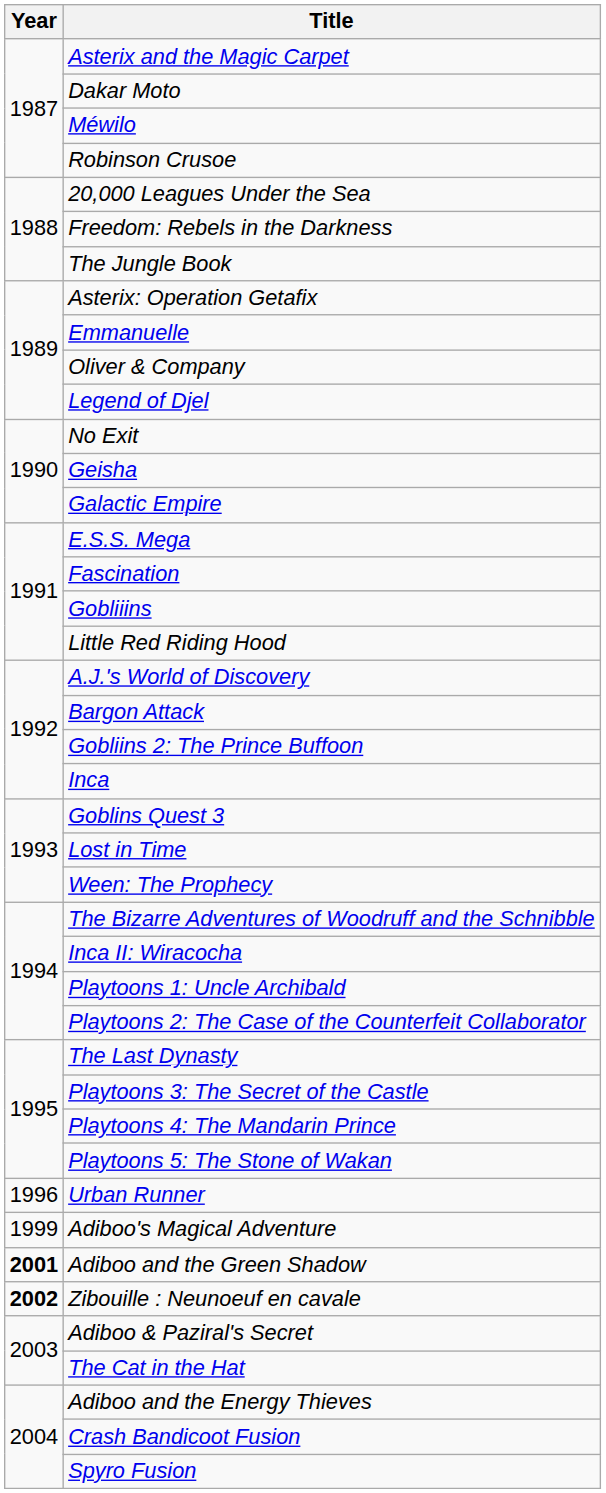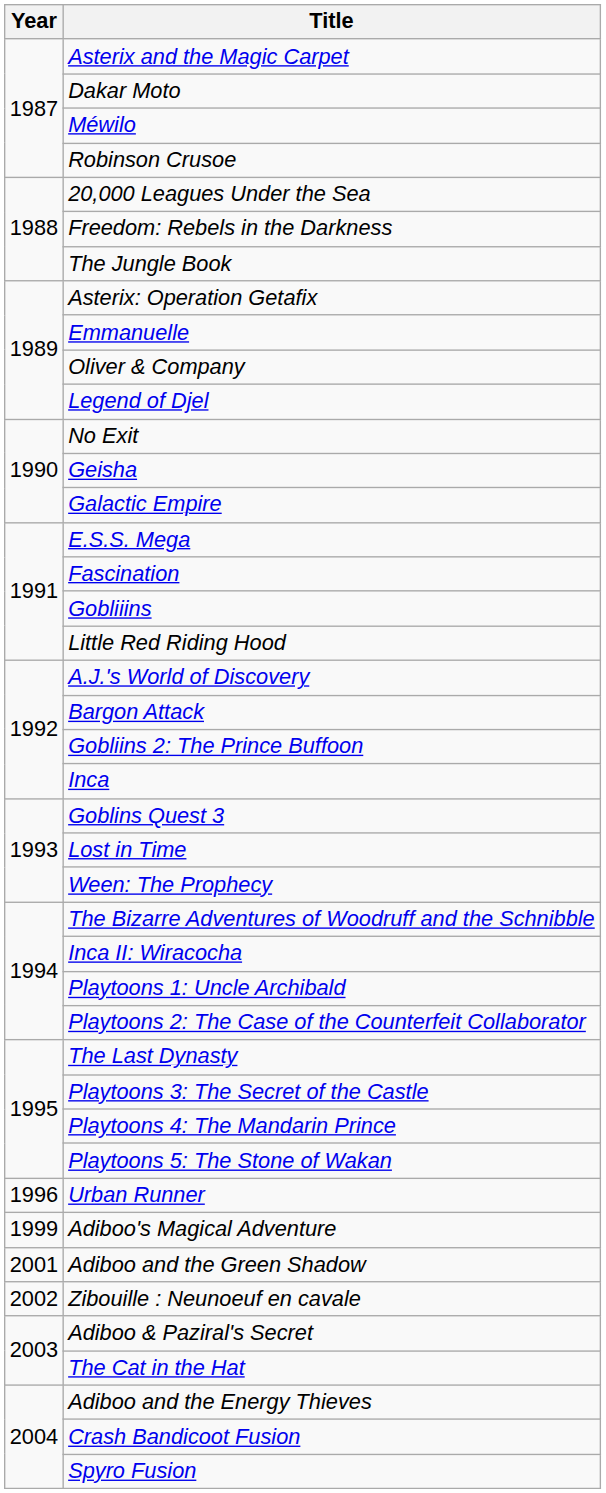Adiboo and the Green Shadow | Year: bold -> normal
Zibouille : Neunoeuf en cavale | Year: bold -> normal
